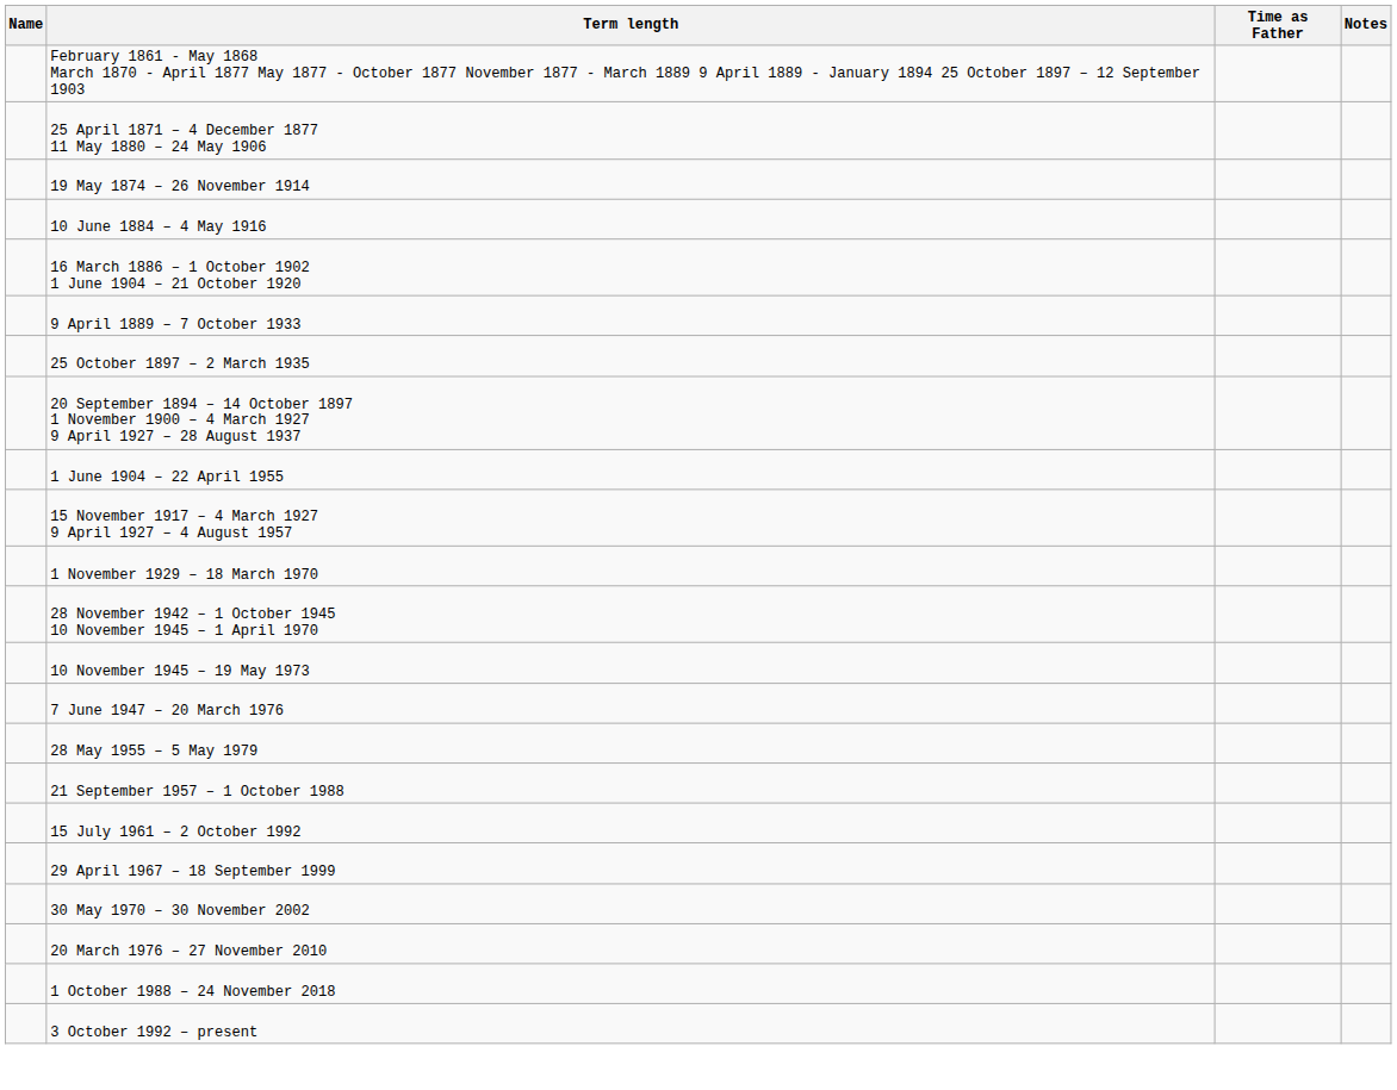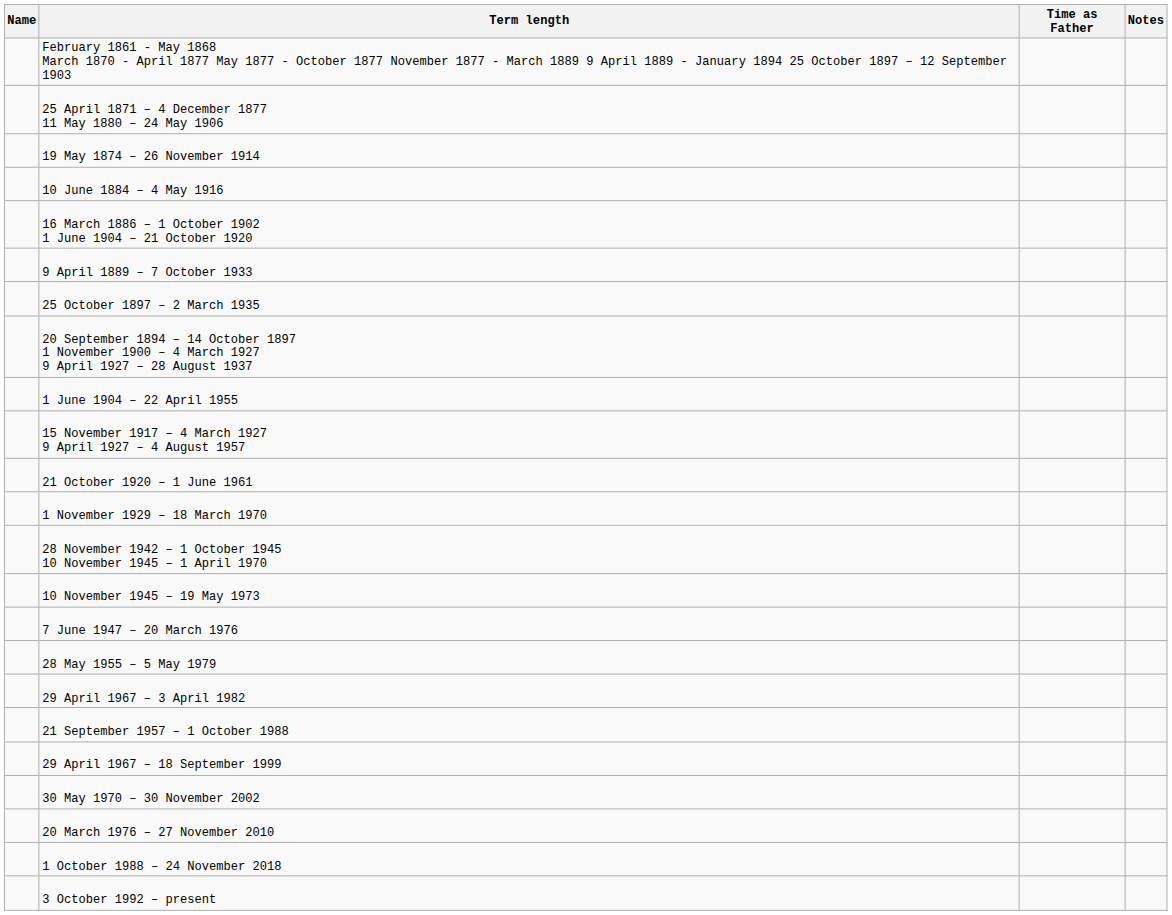+ row: 21 October 1920 – 1 June 1961
+ row: 29 April 1967 – 3 April 1982
- row: 15 July 1961 – 2 October 1992
